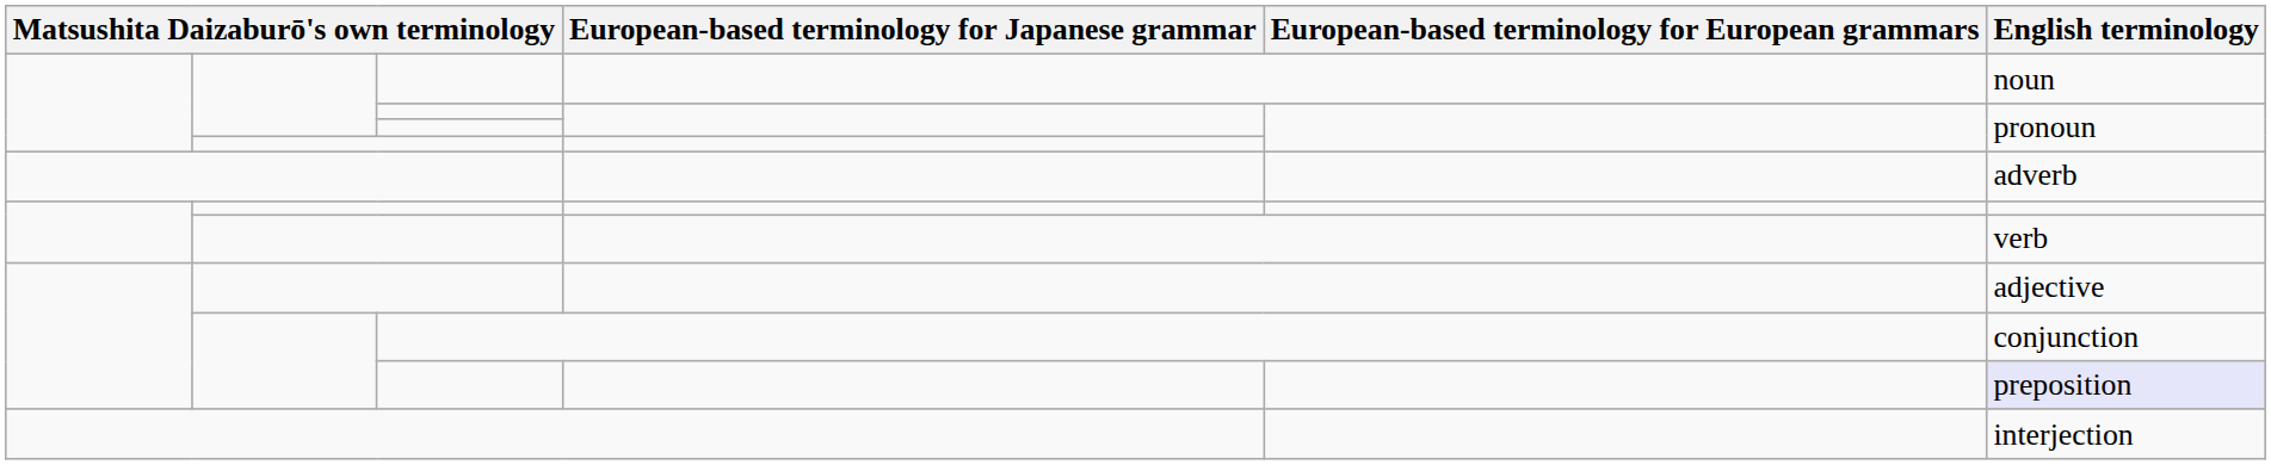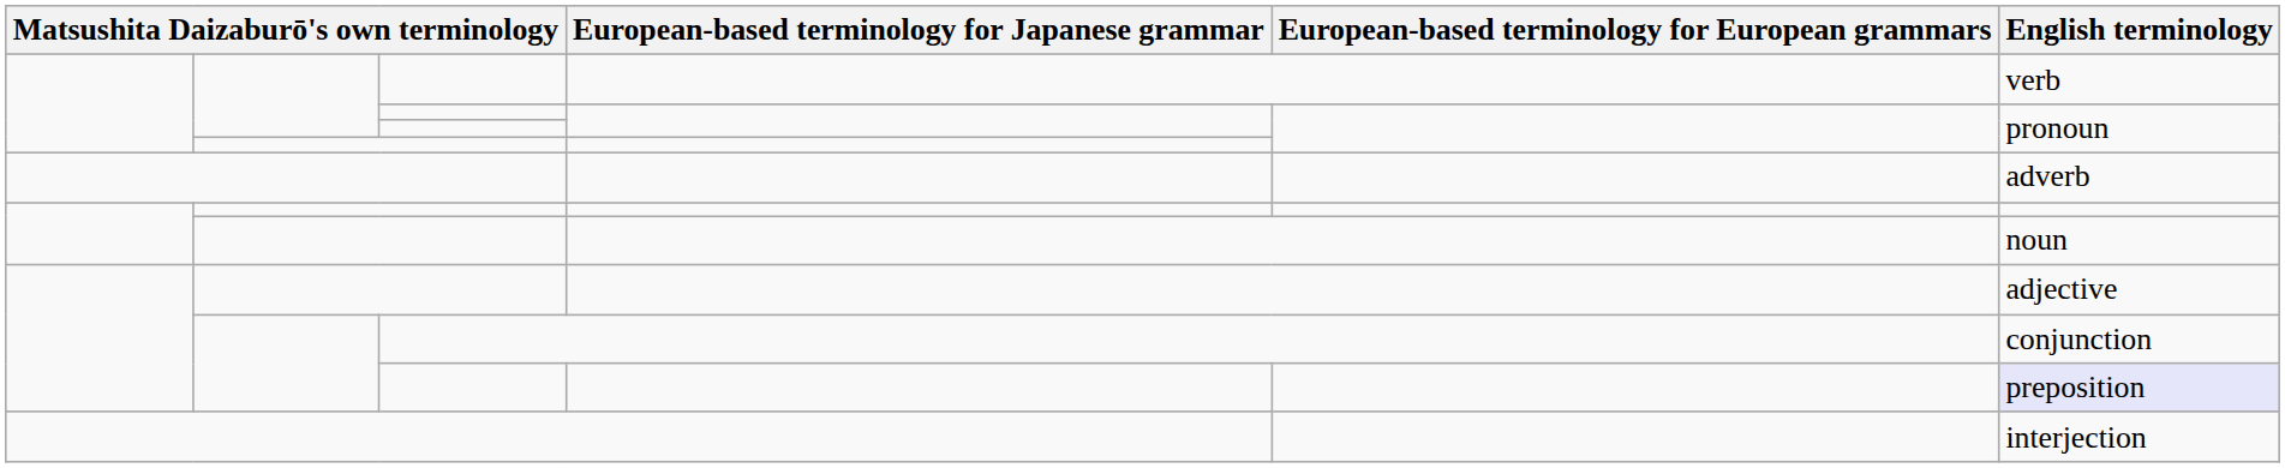row 2 | English terminology: noun -> verb
row 8 | English terminology: verb -> noun
